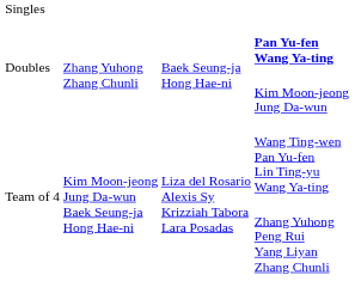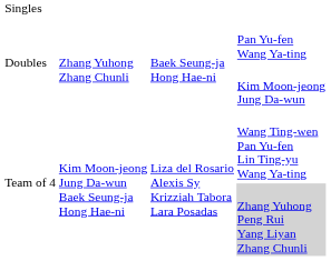Pan Yu-fen Wang Ya-ting | column 4: bold -> normal
Zhang Yuhong Peng Rui Yang Liyan Zhang Chunli | column 4: no background -> lightgrey background
